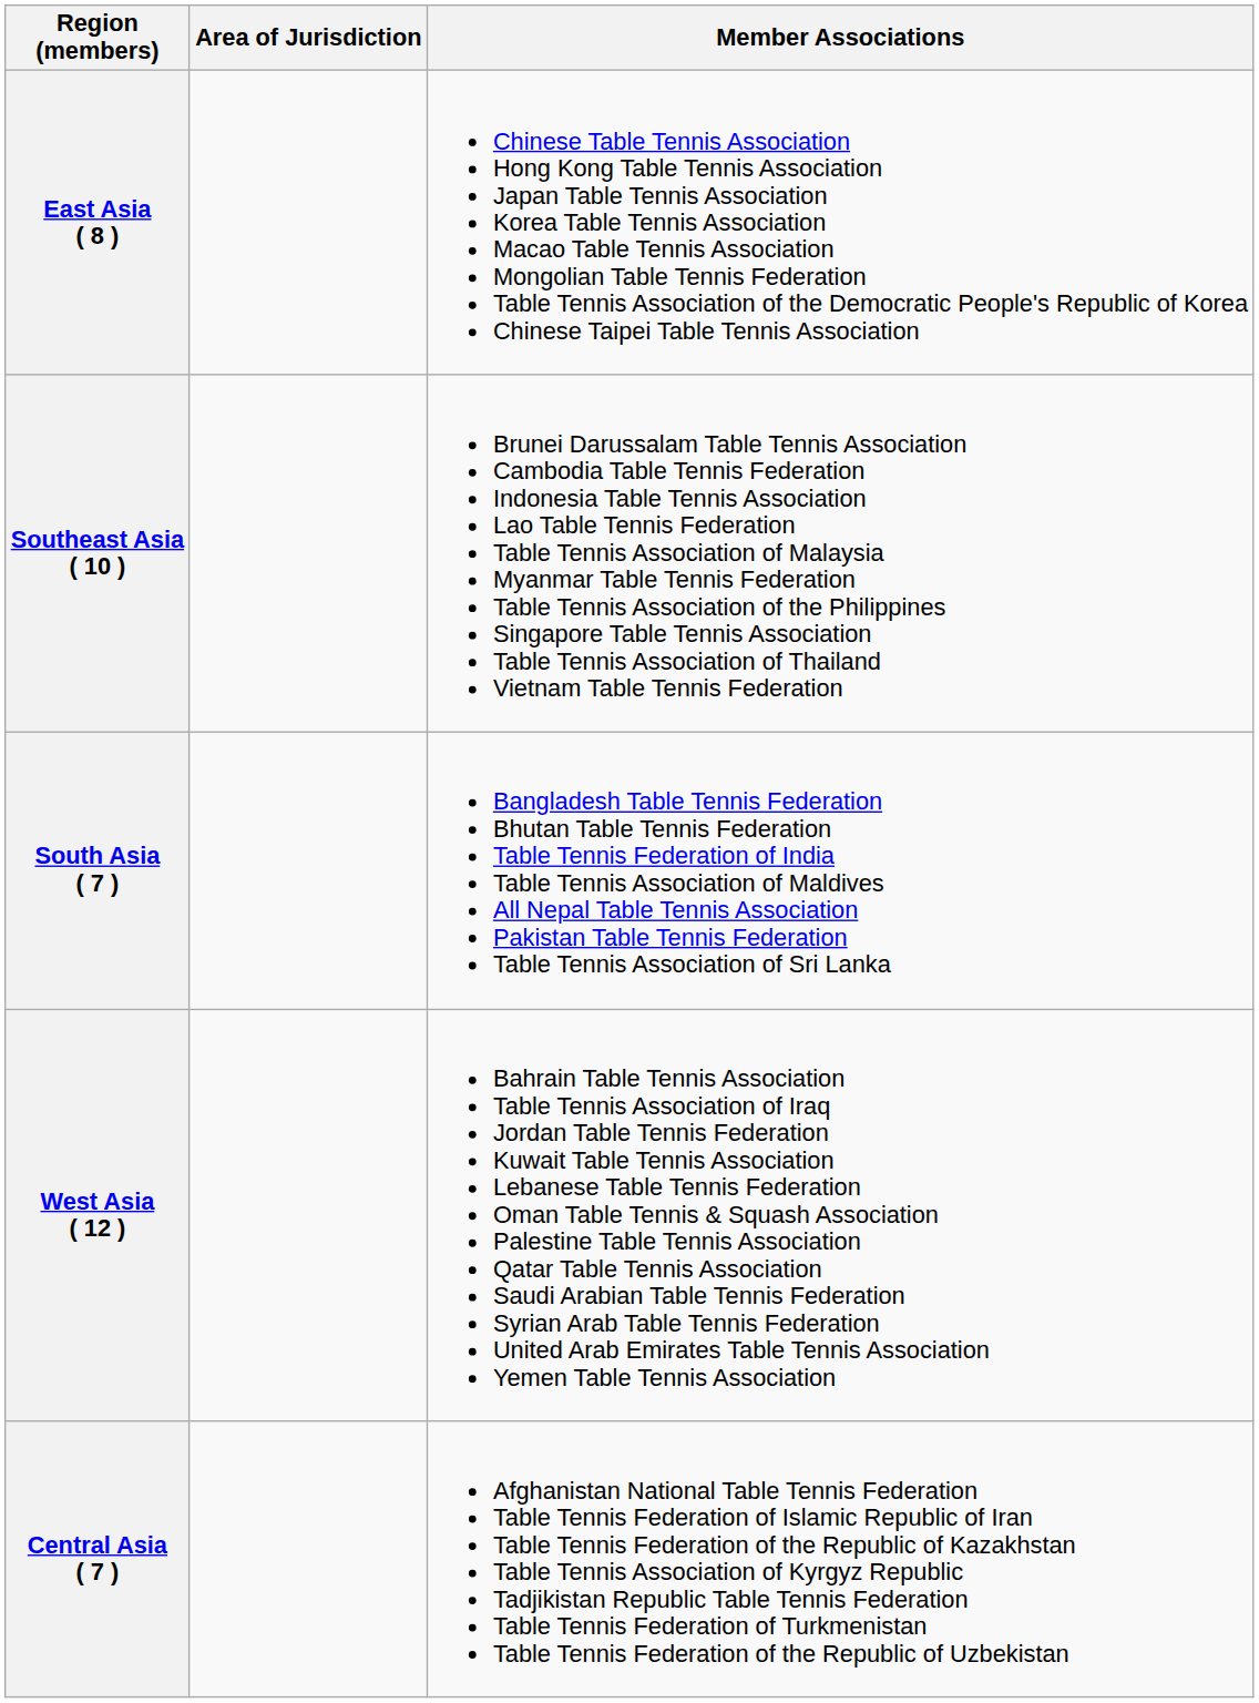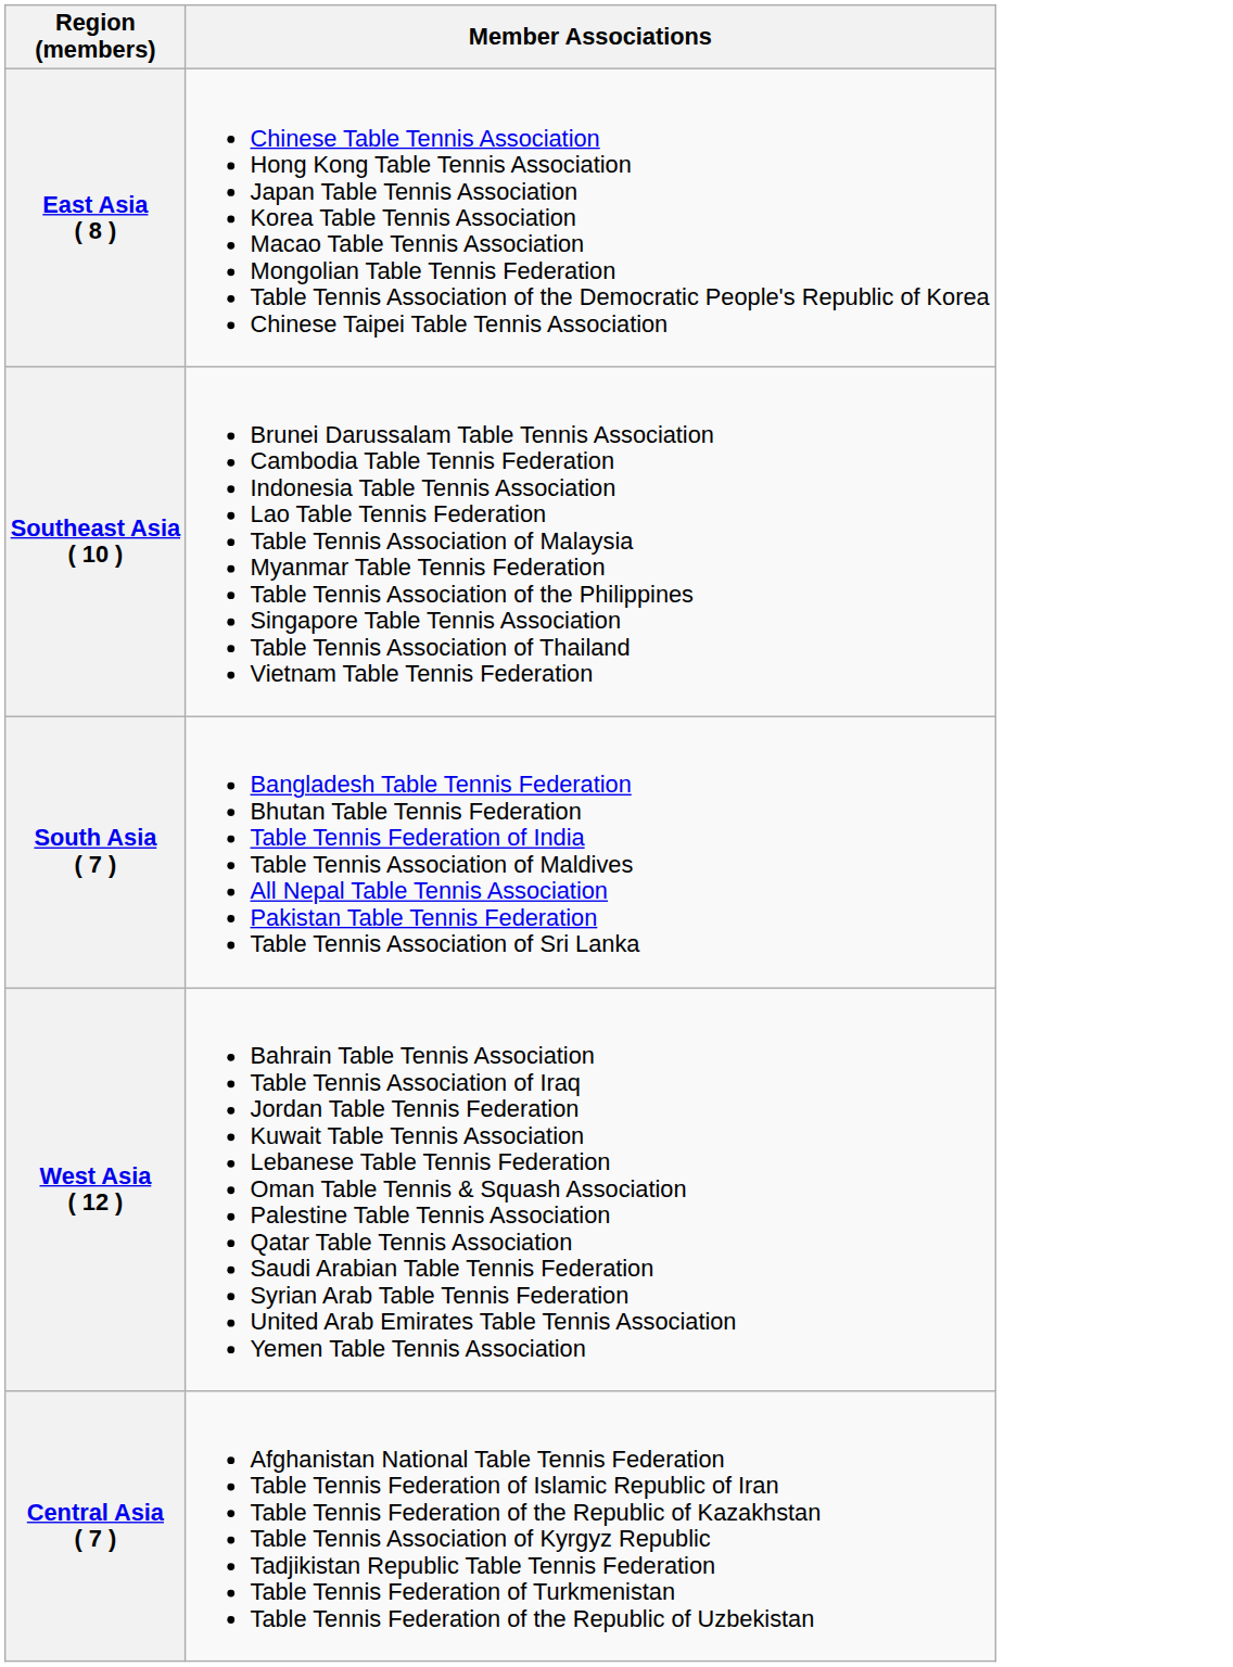- column: Area of Jurisdiction
